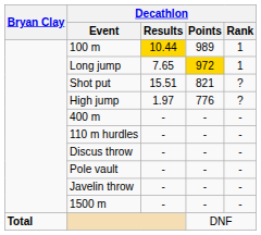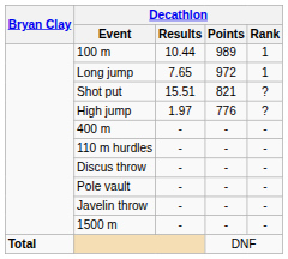100 m | Decathlon / Results: gold background -> no background
Long jump | Decathlon / Points: gold background -> no background
